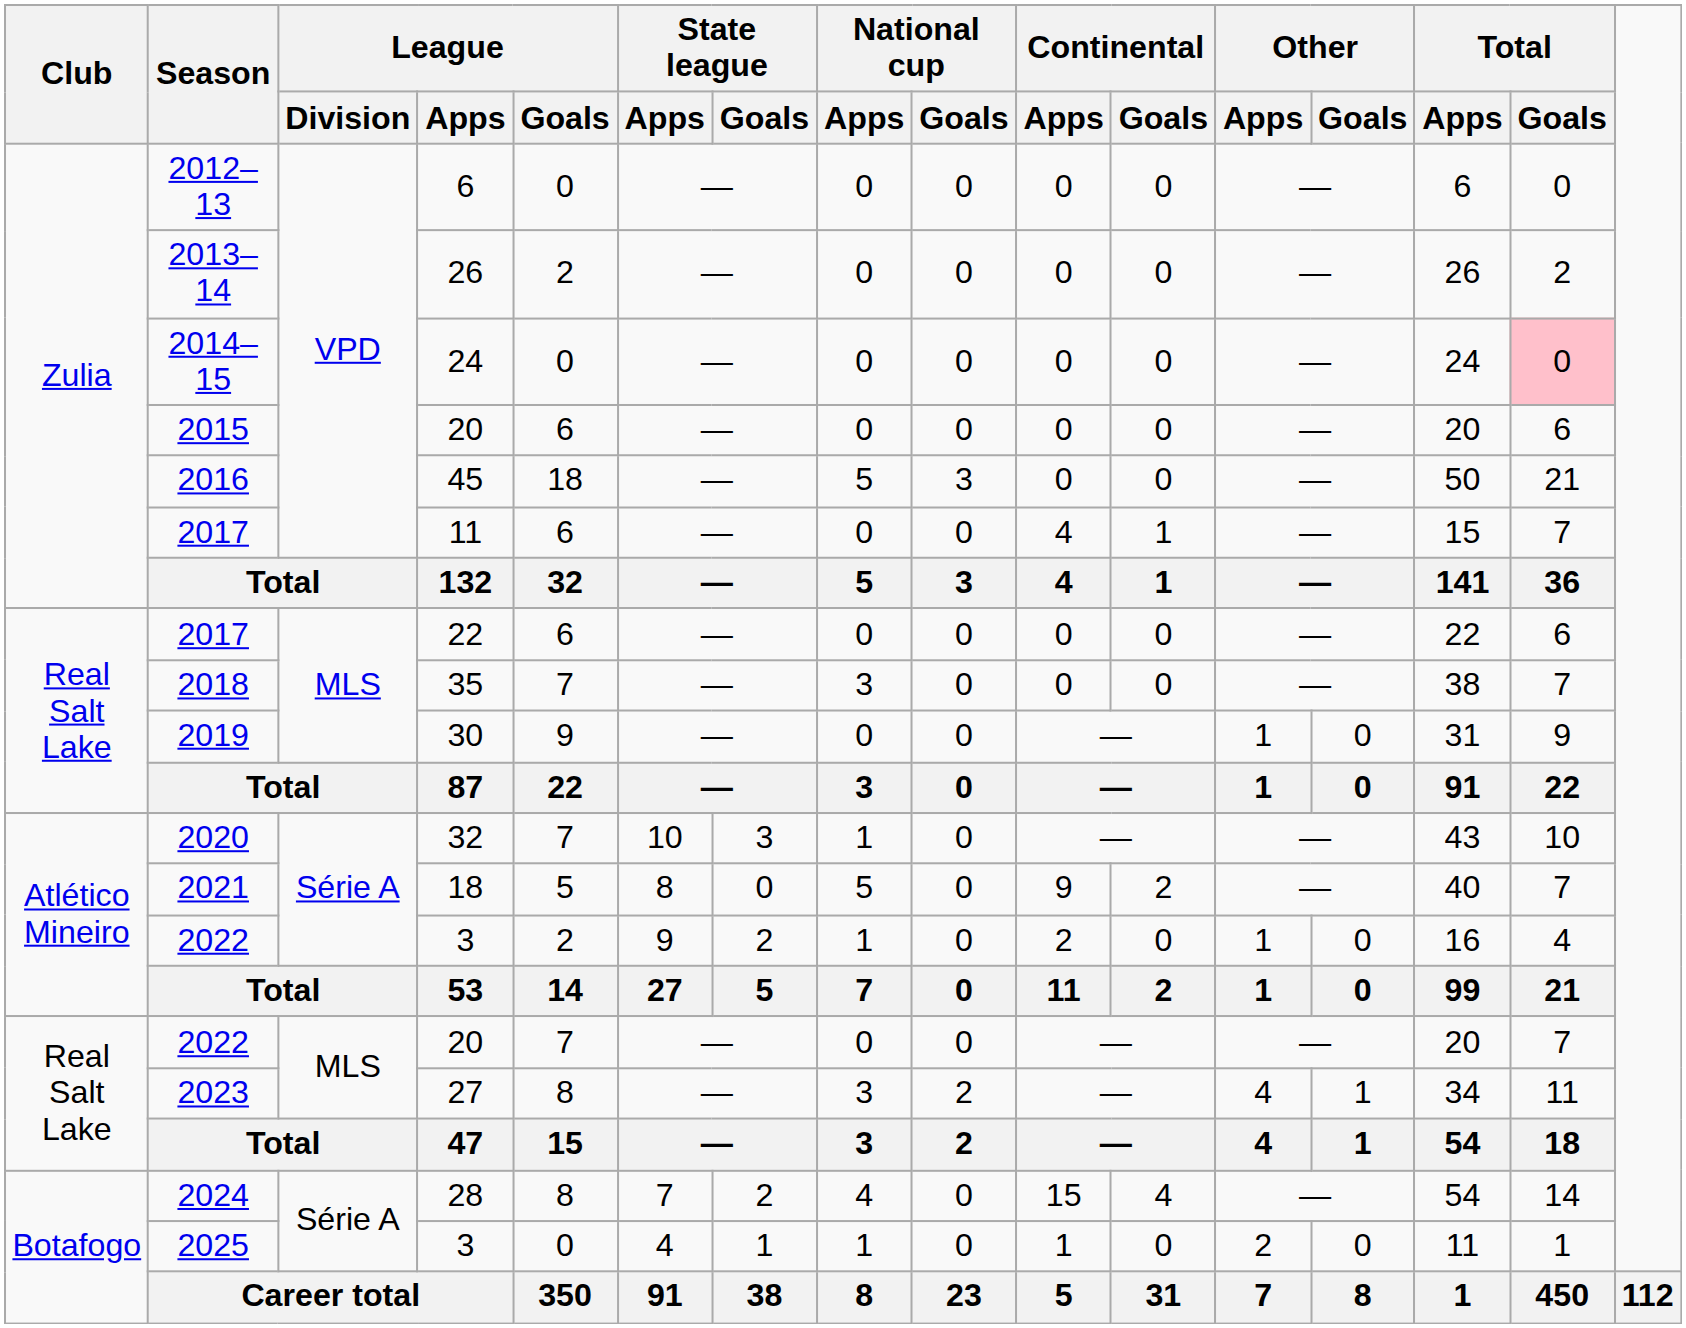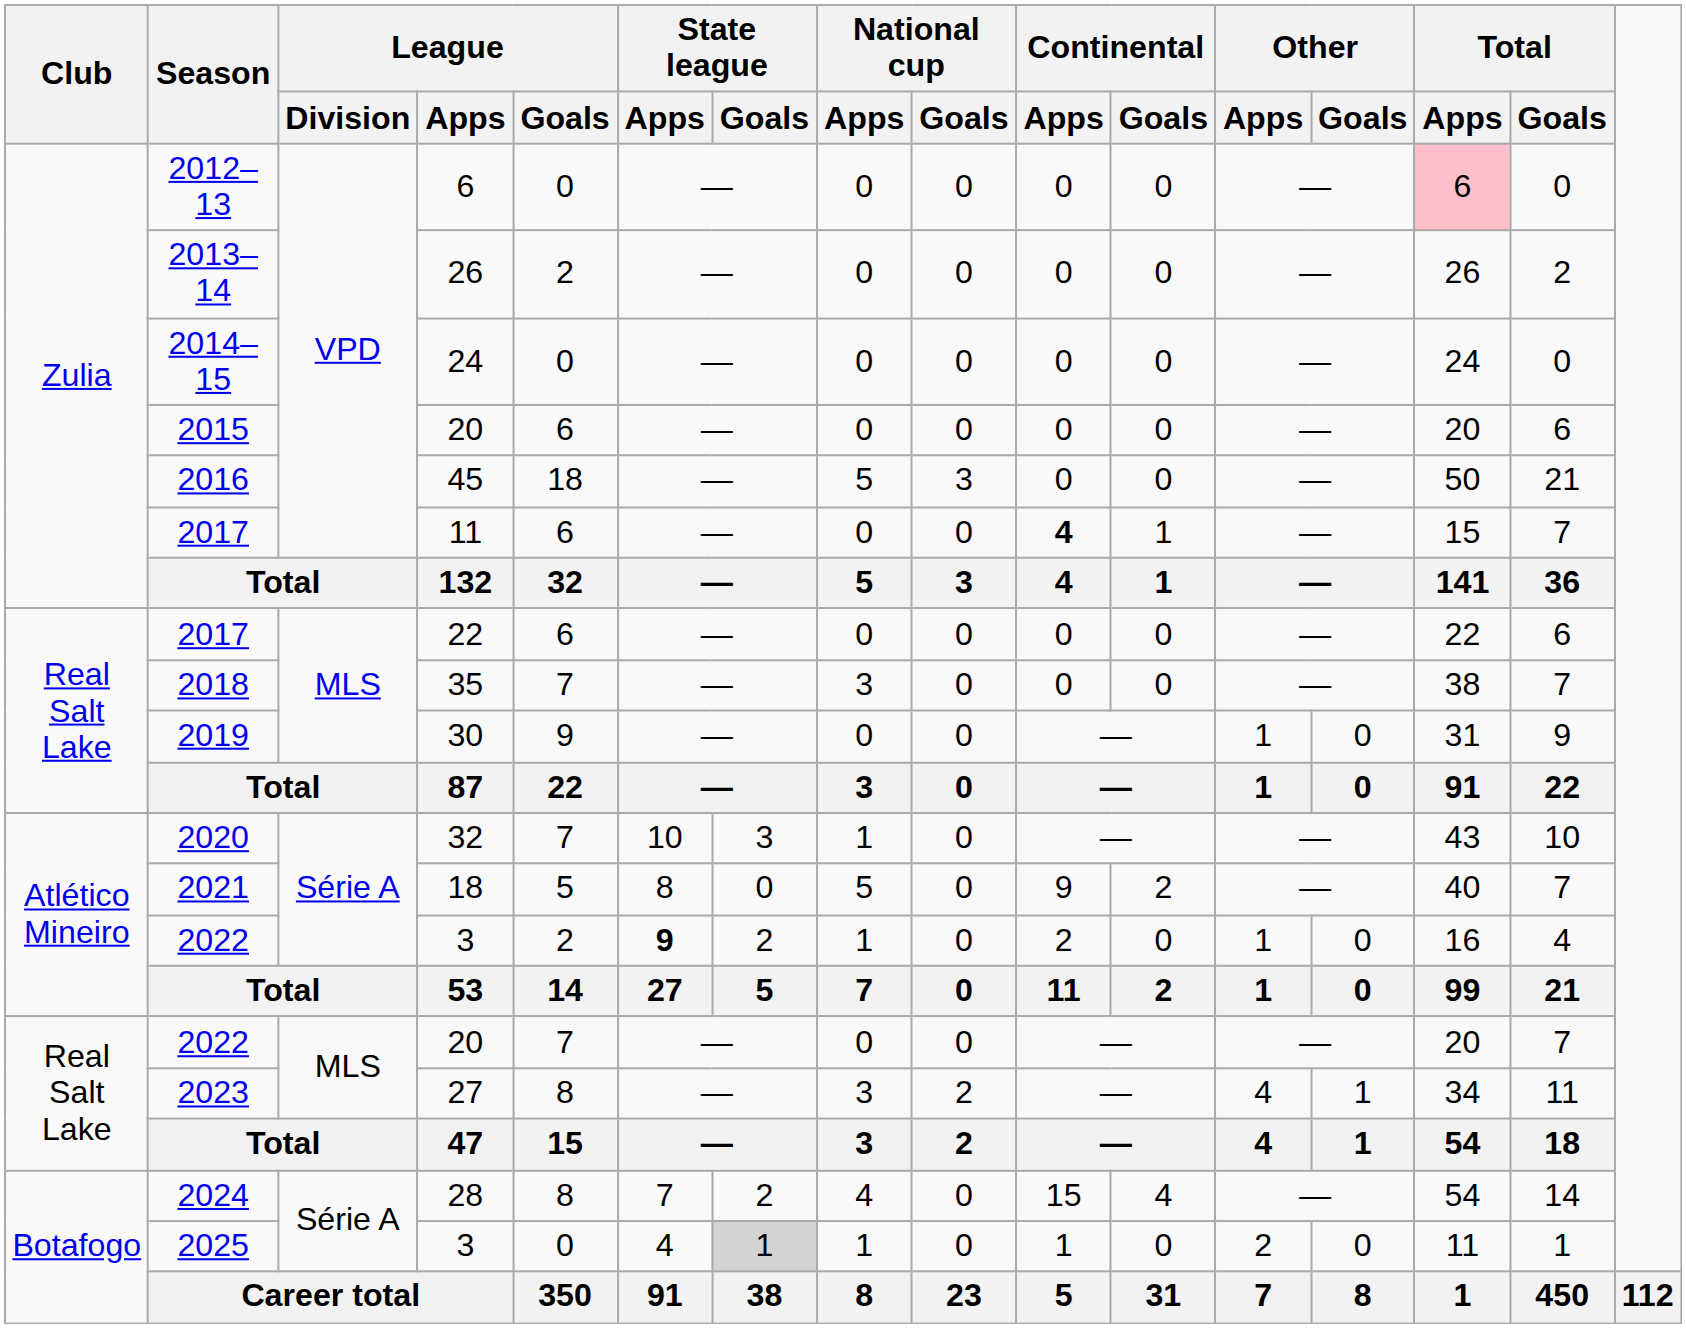2012–13 | Total / Apps: no background -> pink background
2014–15 | Total / Goals: pink background -> no background
2017 / 11 | Continental / Apps: normal -> bold
2022 / 3 | State league / Apps: normal -> bold
2025 | State league / Goals: no background -> lightgrey background
